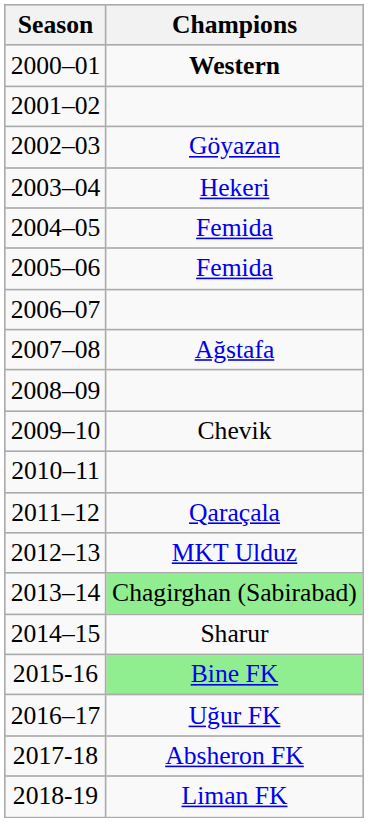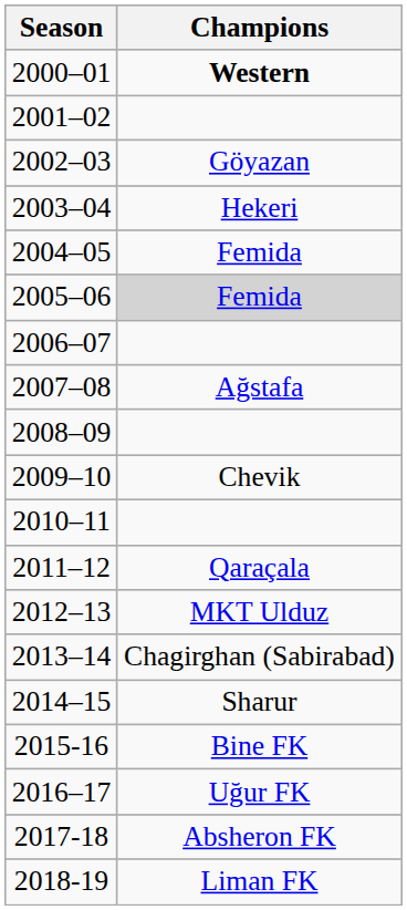2005–06 | Champions: no background -> lightgrey background
2013–14 | Champions: lightgreen background -> no background
2015-16 | Champions: lightgreen background -> no background
